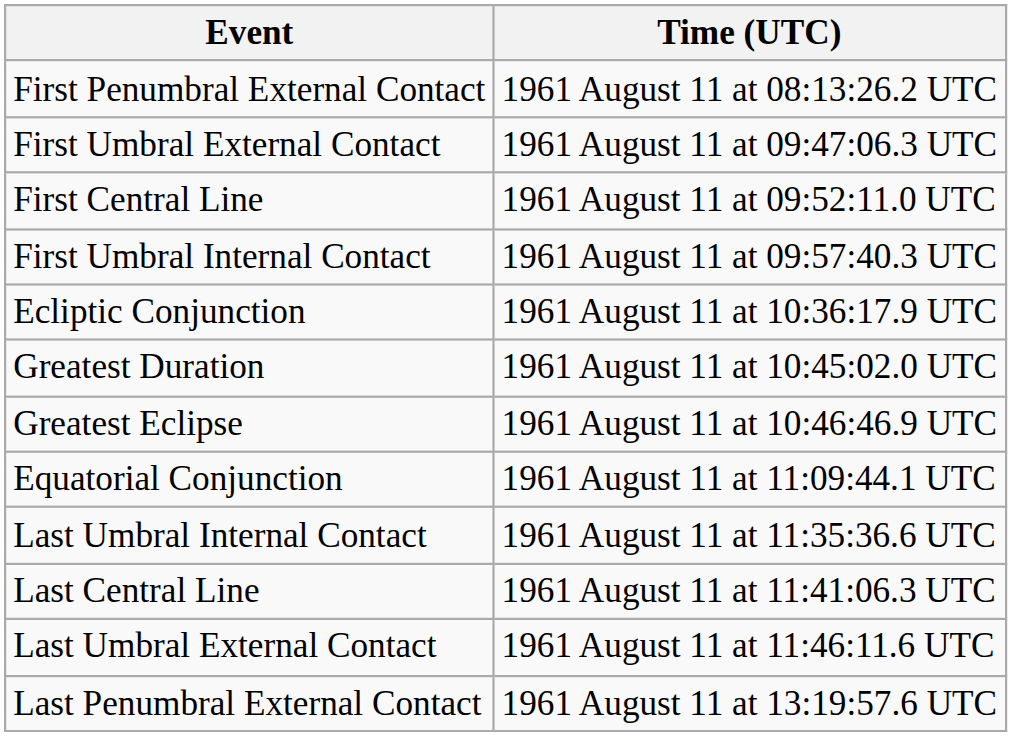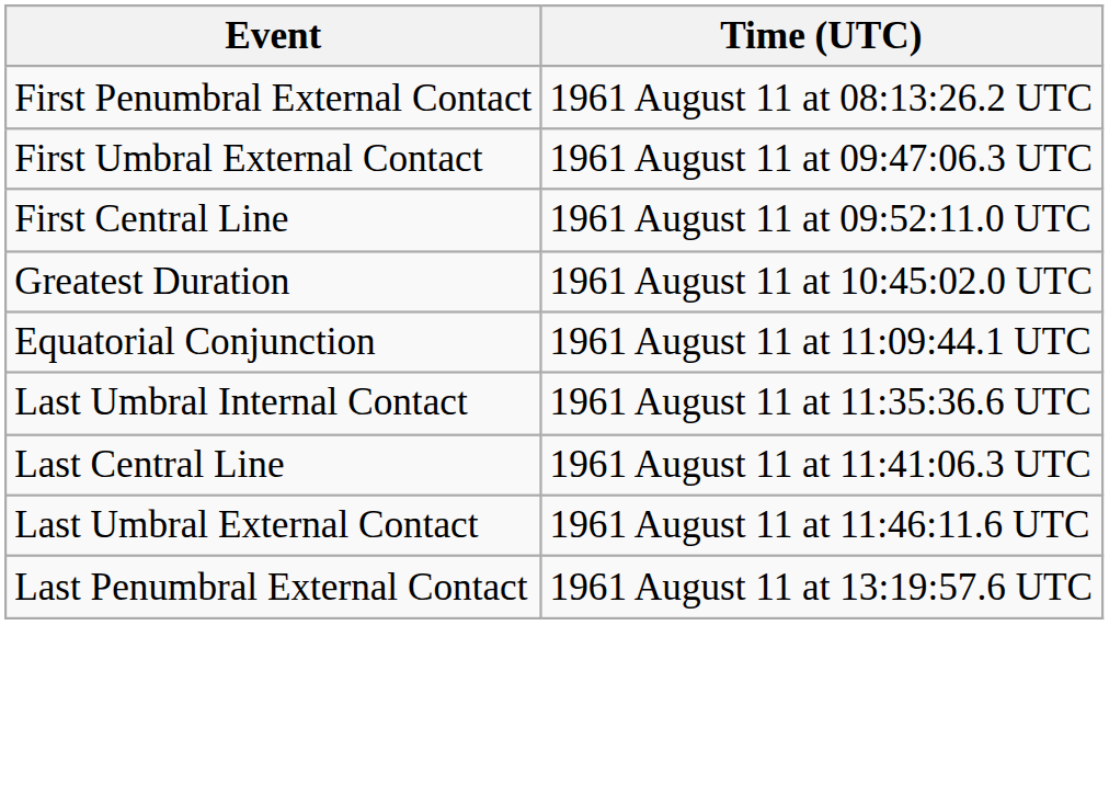- row: First Umbral Internal Contact | 1961 August 11 at 09:57:40.3 UTC
- row: Ecliptic Conjunction | 1961 August 11 at 10:36:17.9 UTC
- row: Greatest Eclipse | 1961 August 11 at 10:46:46.9 UTC
